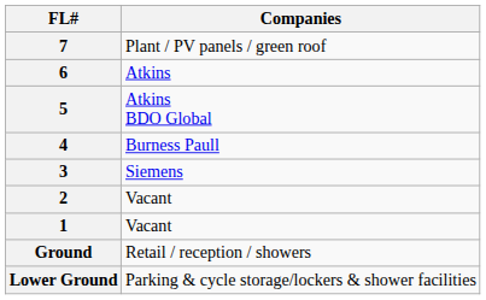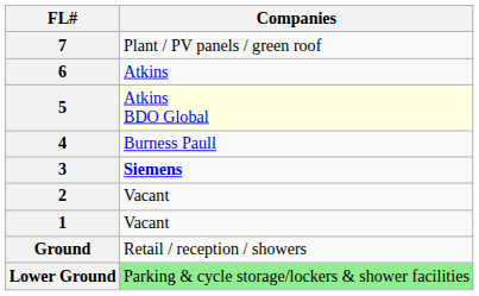5 | Companies: no background -> lightyellow background
3 | Companies: normal -> bold
Lower Ground | Companies: no background -> lightgreen background
